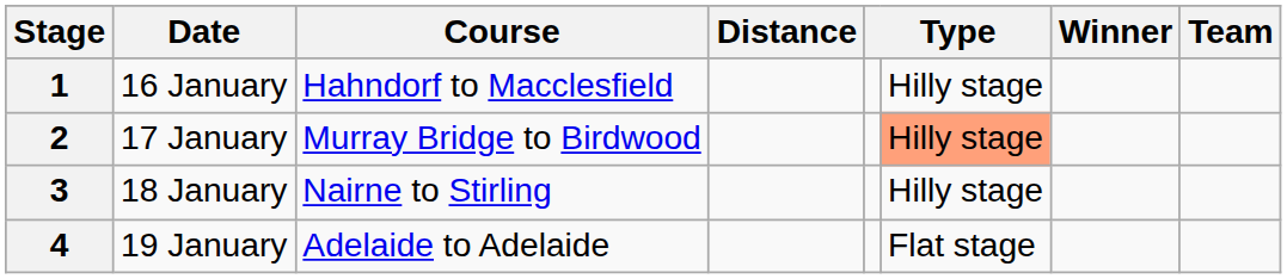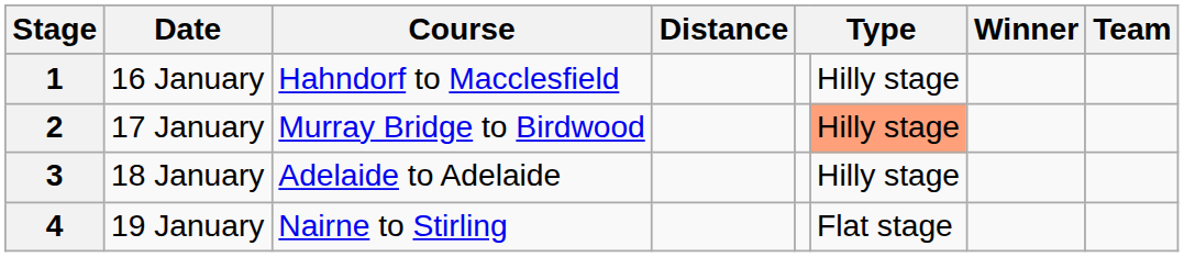3 | Course: Nairne to Stirling -> Adelaide to Adelaide
4 | Course: Adelaide to Adelaide -> Nairne to Stirling
